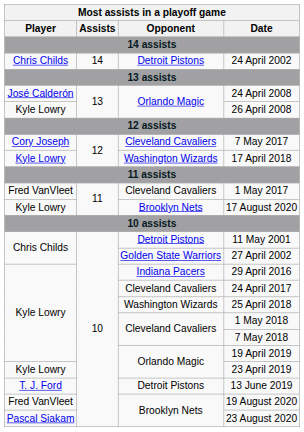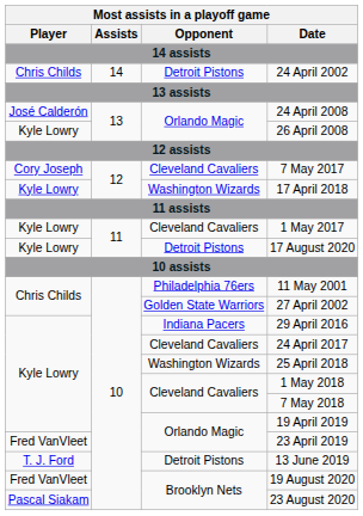1 May 2017 | Player: Fred VanVleet -> Kyle Lowry
17 August 2020 | Opponent: Brooklyn Nets -> Detroit Pistons
11 May 2001 | Opponent: Detroit Pistons -> Philadelphia 76ers
23 April 2019 | Player: Kyle Lowry -> Fred VanVleet
